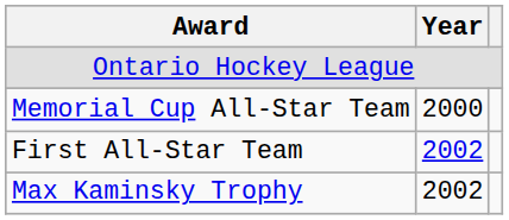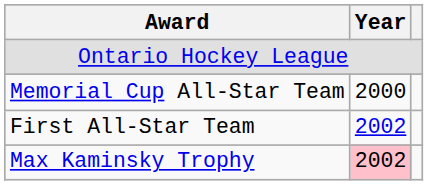Max Kaminsky Trophy | Year: no background -> pink background
